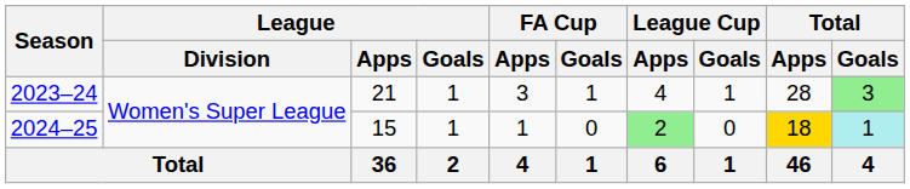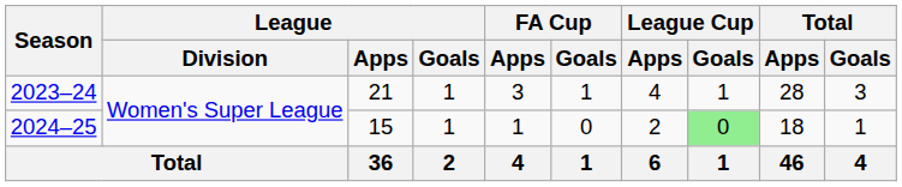2023–24 | Total / Goals: lightgreen background -> no background
2024–25 | League Cup / Apps: lightgreen background -> no background
2024–25 | League Cup / Goals: no background -> lightgreen background
2024–25 | Total / Apps: gold background -> no background
2024–25 | Total / Goals: paleturquoise background -> no background
